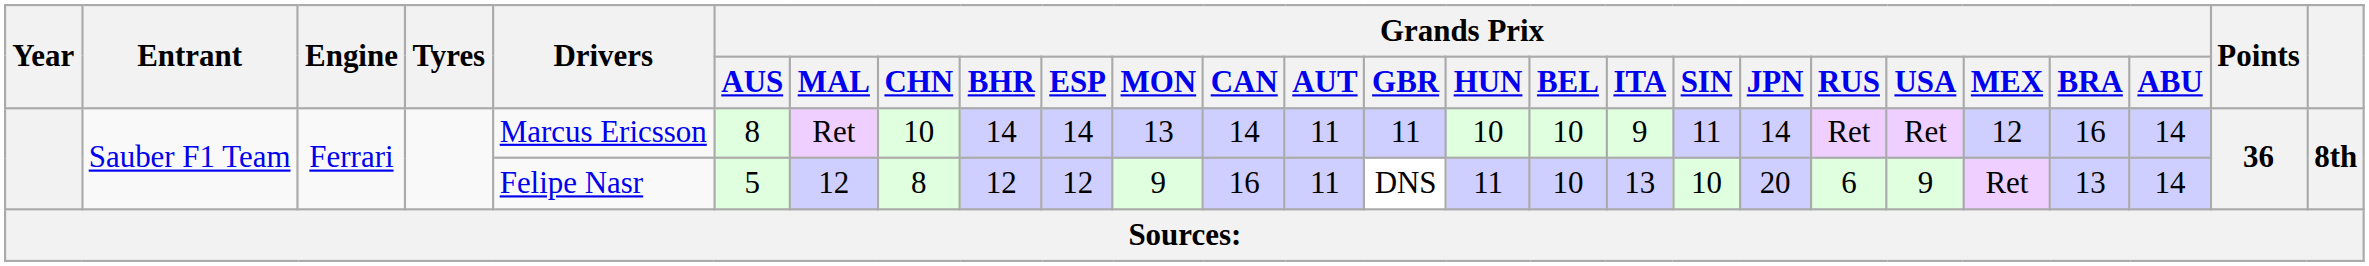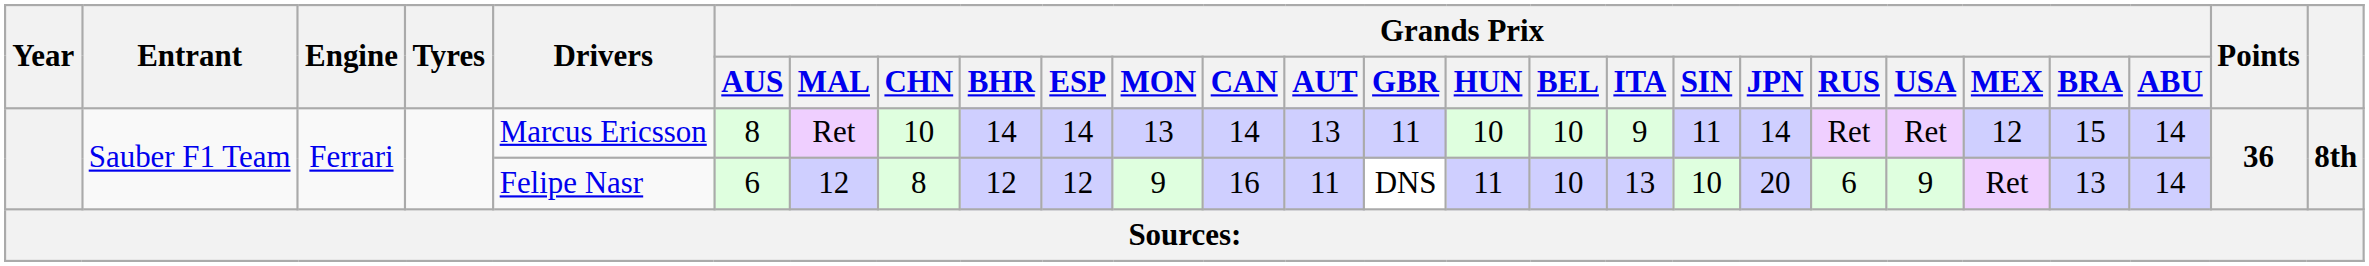row 3 | Grands Prix / AUT: 11 -> 13
row 3 | Grands Prix / BRA: 16 -> 15
row 4 | Grands Prix / AUS: 5 -> 6
